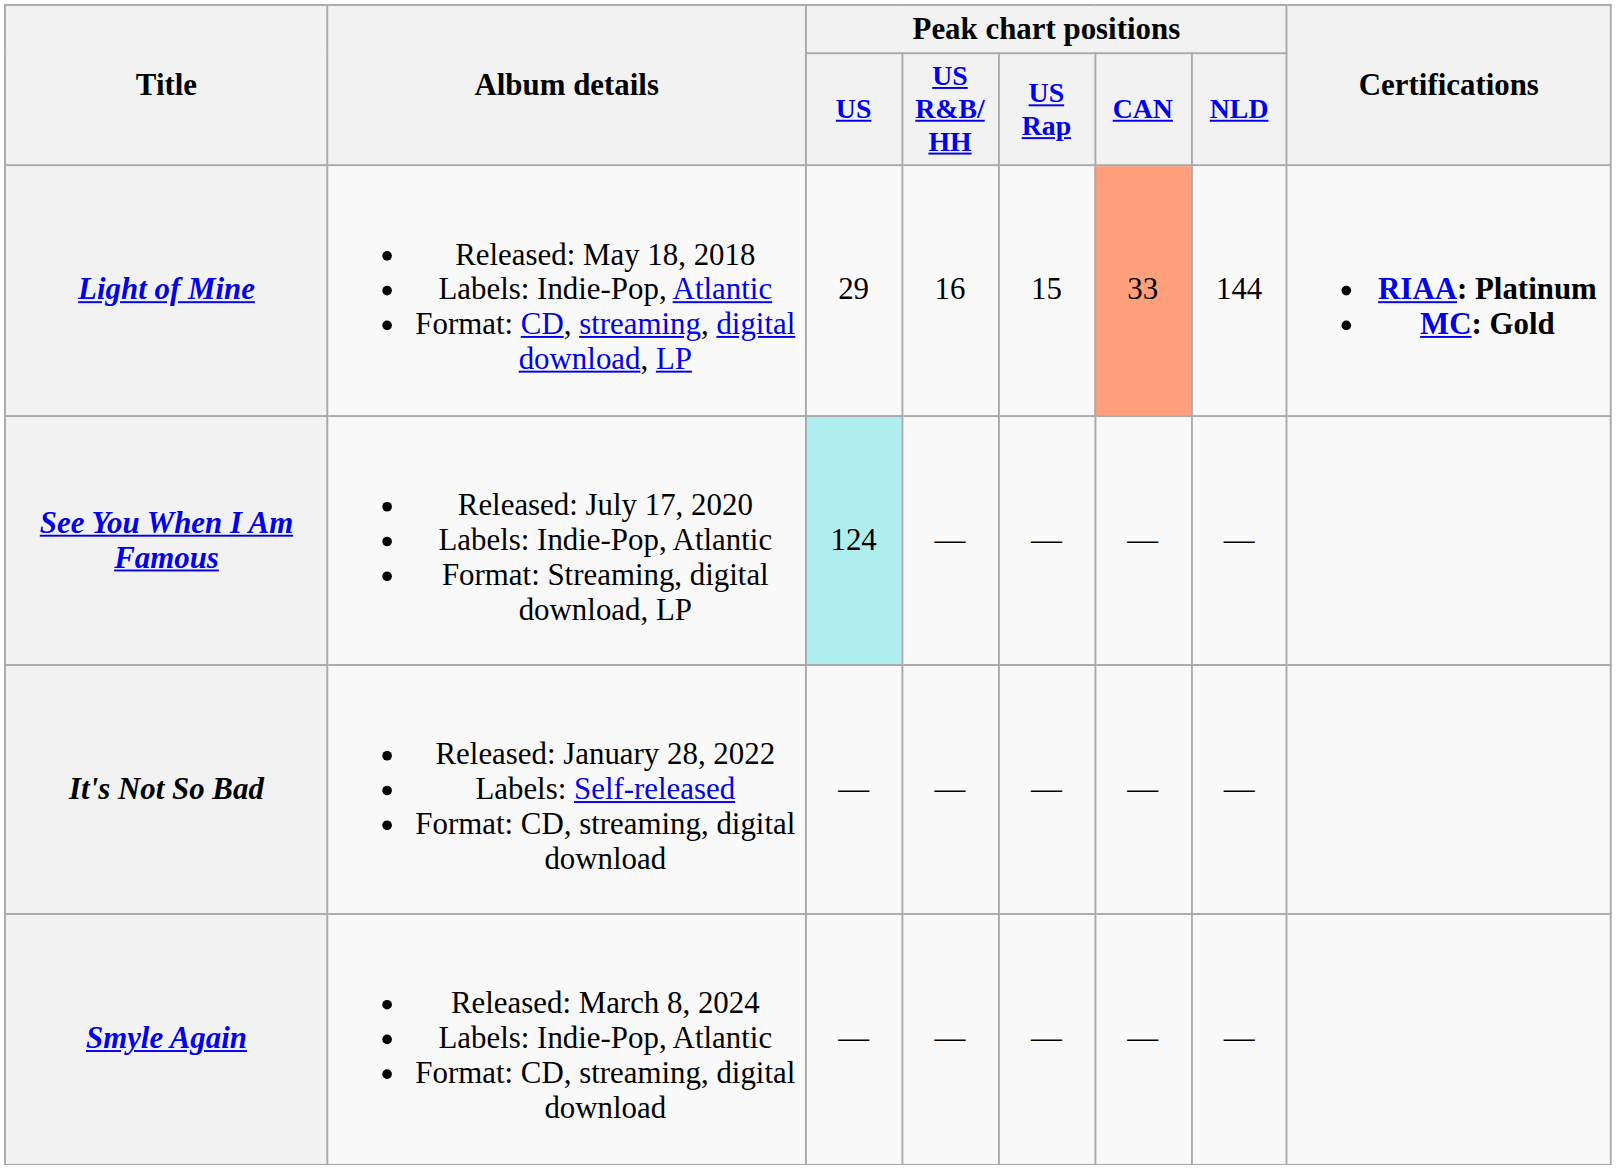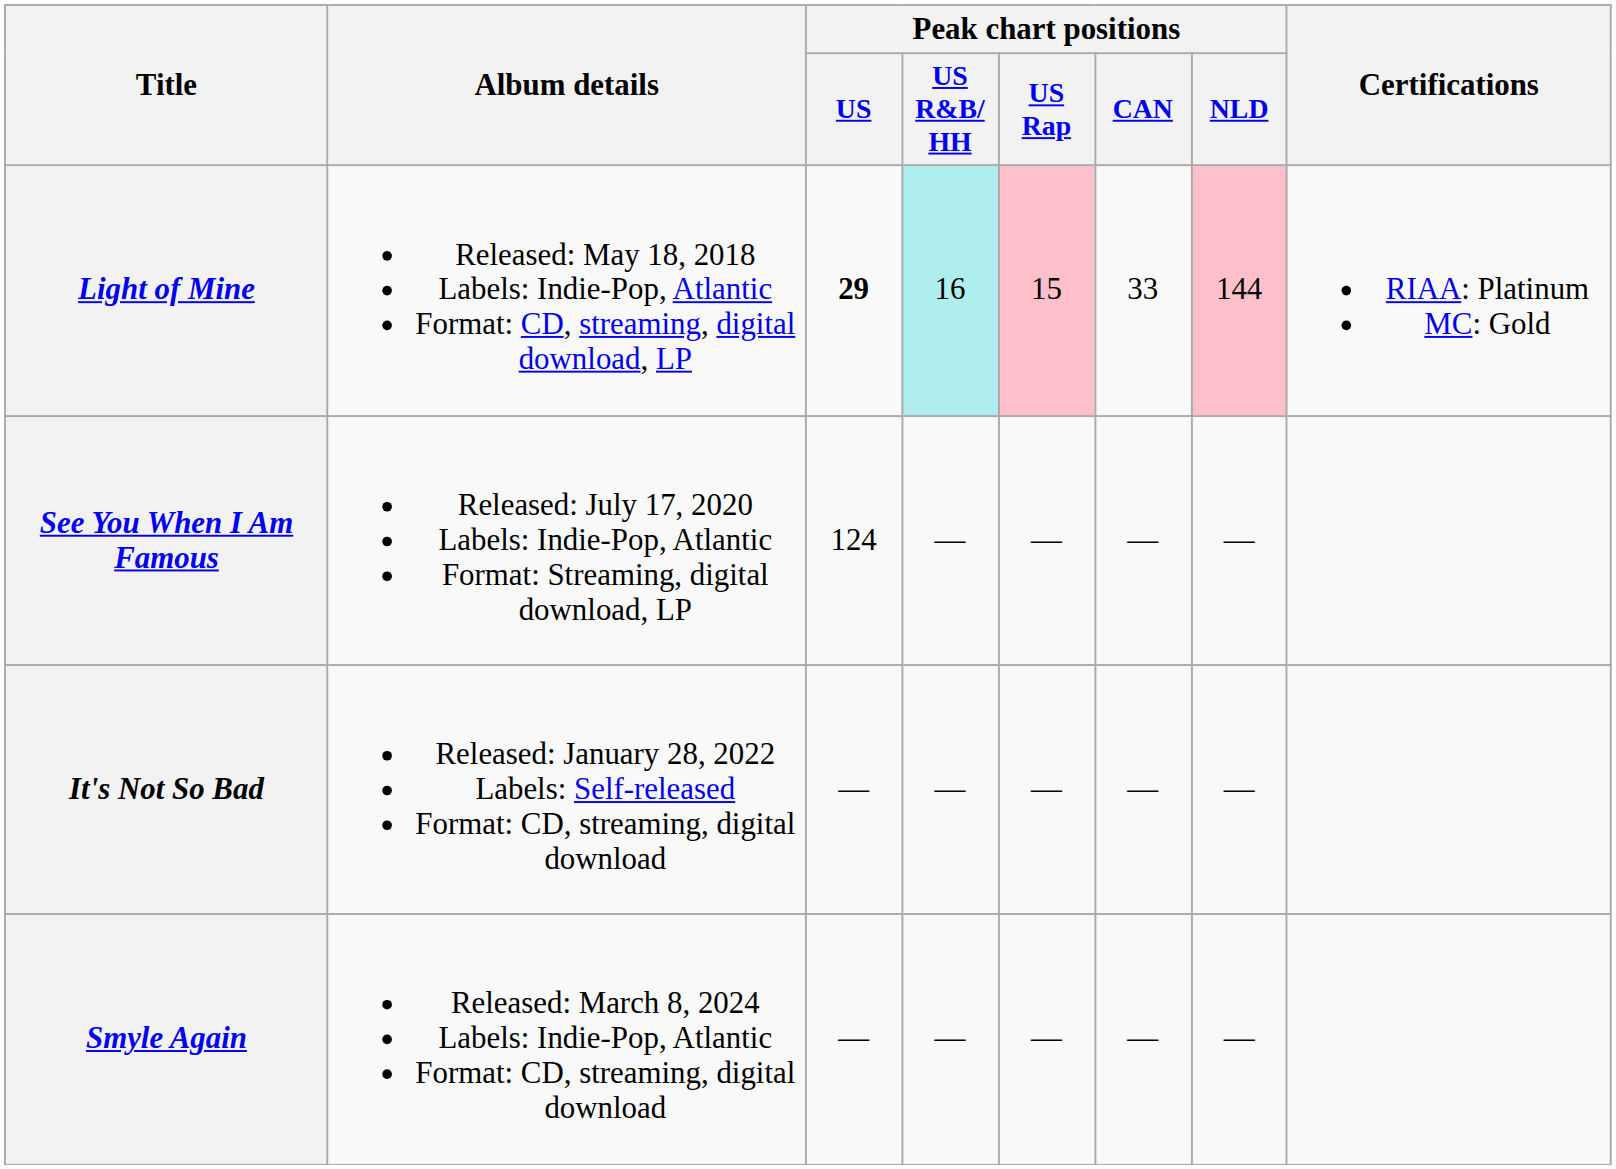Light of Mine | Peak chart positions / US: normal -> bold
Light of Mine | Peak chart positions / US R&B/ HH: no background -> paleturquoise background
Light of Mine | Peak chart positions / US Rap: no background -> pink background
Light of Mine | Peak chart positions / CAN: lightsalmon background -> no background
Light of Mine | Peak chart positions / NLD: no background -> pink background
Light of Mine | Certifications: bold -> normal
See You When I Am Famous | Peak chart positions / US: paleturquoise background -> no background
